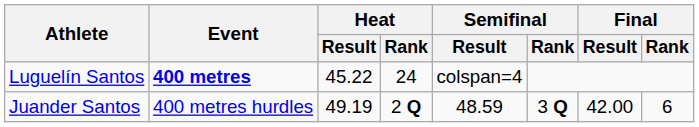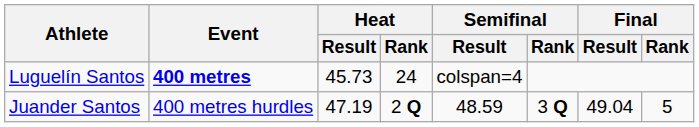Luguelín Santos | Heat / Result: 45.22 -> 45.73
Juander Santos | Heat / Result: 49.19 -> 47.19
Juander Santos | Final / Result: 42.00 -> 49.04
Juander Santos | Final / Rank: 6 -> 5
